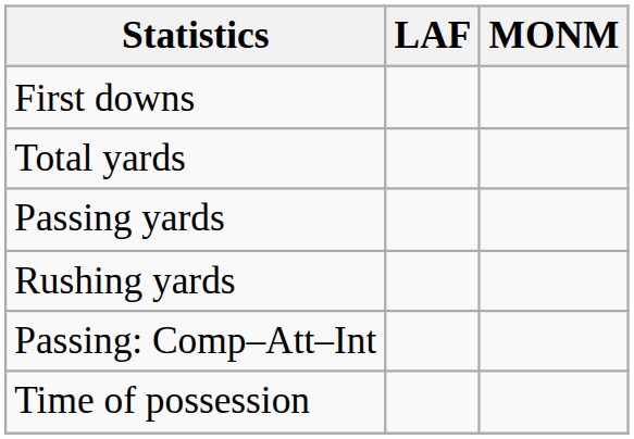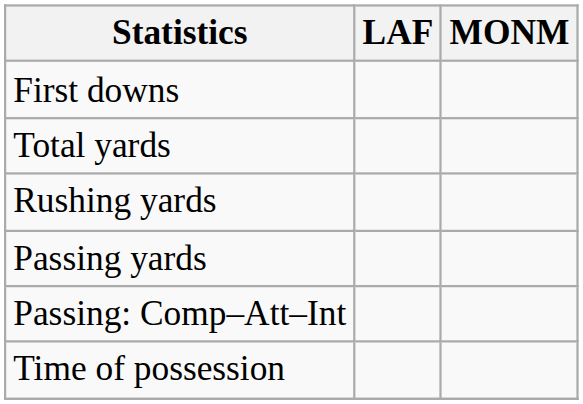rows swapped: Rushing yards <-> Passing yards
